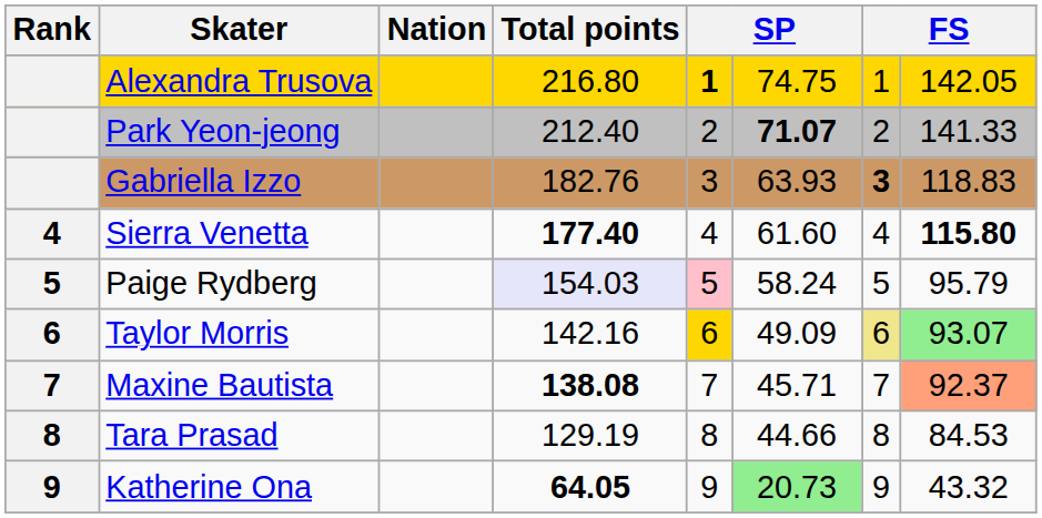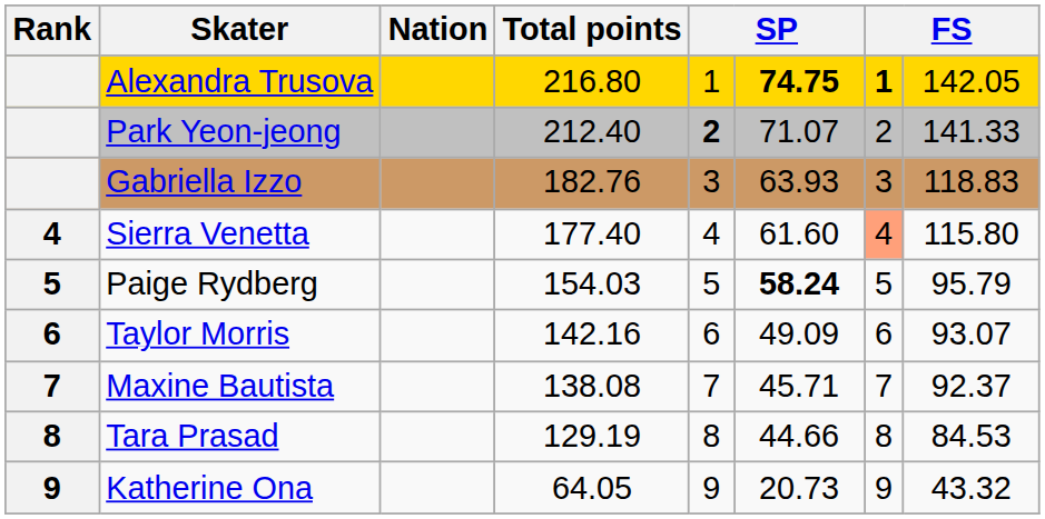Alexandra Trusova | column 5: bold -> normal
Alexandra Trusova | column 6: normal -> bold
Alexandra Trusova | column 7: normal -> bold
Park Yeon-jeong | column 5: normal -> bold
Park Yeon-jeong | column 6: bold -> normal
Gabriella Izzo | column 7: bold -> normal
Sierra Venetta | Total points: bold -> normal
Sierra Venetta | column 7: no background -> lightsalmon background
Sierra Venetta | column 8: bold -> normal
Paige Rydberg | Total points: lavender background -> no background
Paige Rydberg | column 5: pink background -> no background
Paige Rydberg | column 6: normal -> bold
Taylor Morris | column 5: gold background -> no background
Taylor Morris | column 7: khaki background -> no background
Taylor Morris | column 8: lightgreen background -> no background
Maxine Bautista | Total points: bold -> normal
Maxine Bautista | column 8: lightsalmon background -> no background
Katherine Ona | Total points: bold -> normal
Katherine Ona | column 6: lightgreen background -> no background
